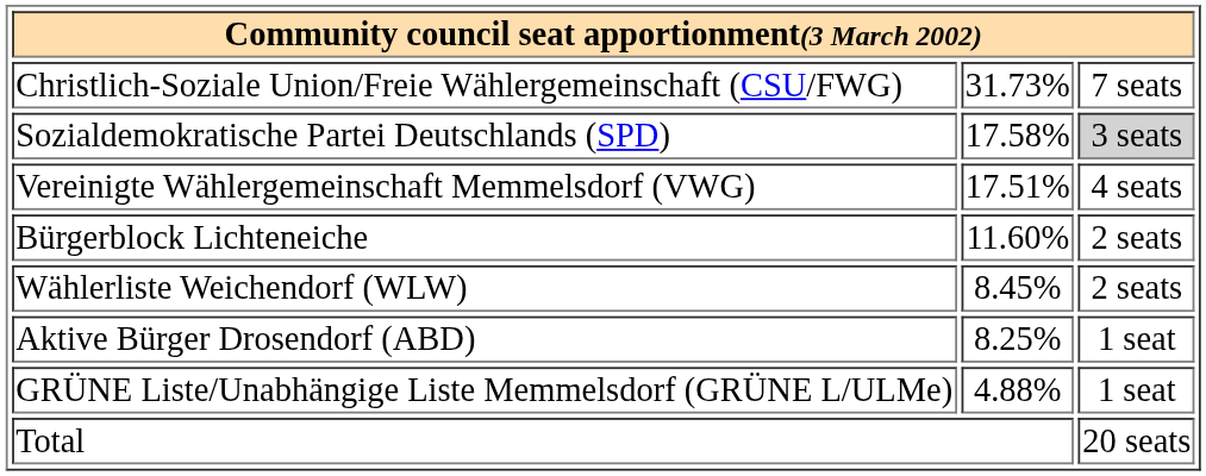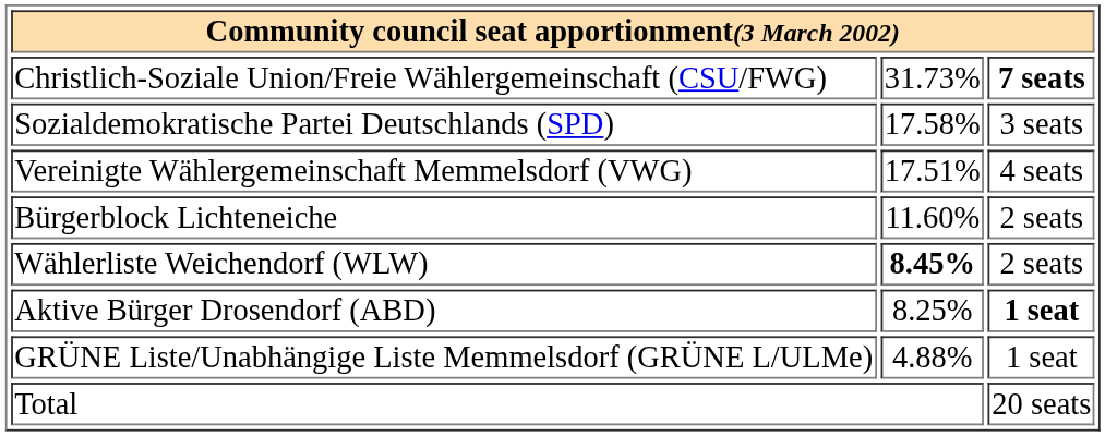Christlich-Soziale Union/Freie Wählergemeinschaft (CSU/FWG) | column 3: normal -> bold
Sozialdemokratische Partei Deutschlands (SPD) | column 3: lightgrey background -> no background
Wählerliste Weichendorf (WLW) | column 2: normal -> bold
Aktive Bürger Drosendorf (ABD) | column 3: normal -> bold
